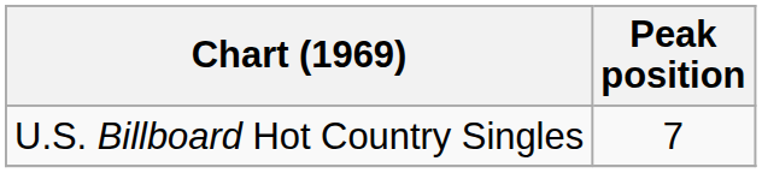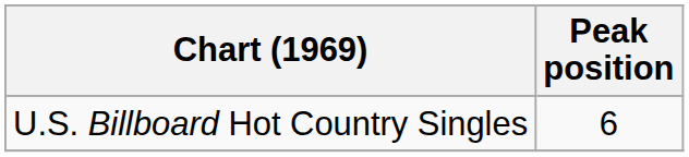U.S. Billboard Hot Country Singles | Peak position: 7 -> 6
